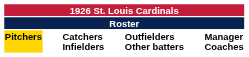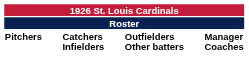Pitchers | column 1: gold background -> no background
